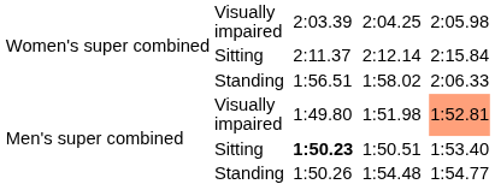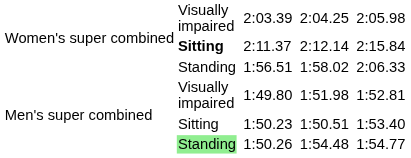row 2 | column 2: normal -> bold
row 4 | column 5: lightsalmon background -> no background
row 5 | column 3: bold -> normal
row 6 | column 2: no background -> lightgreen background
